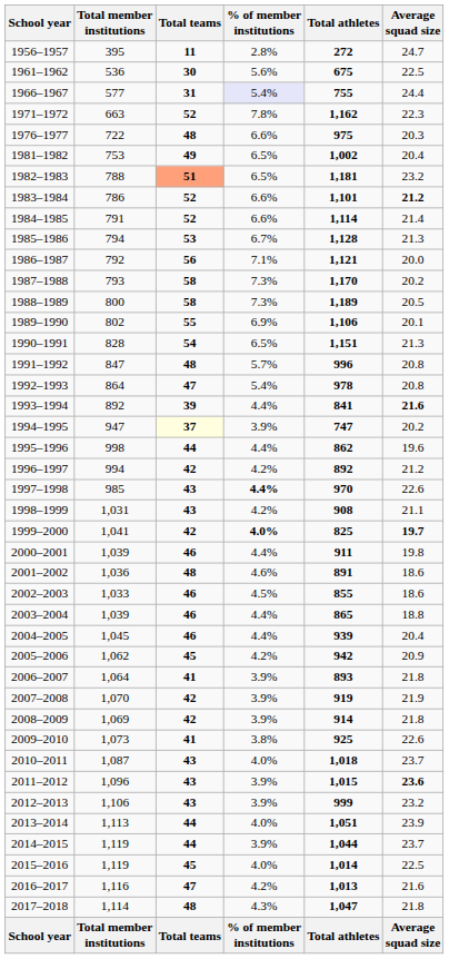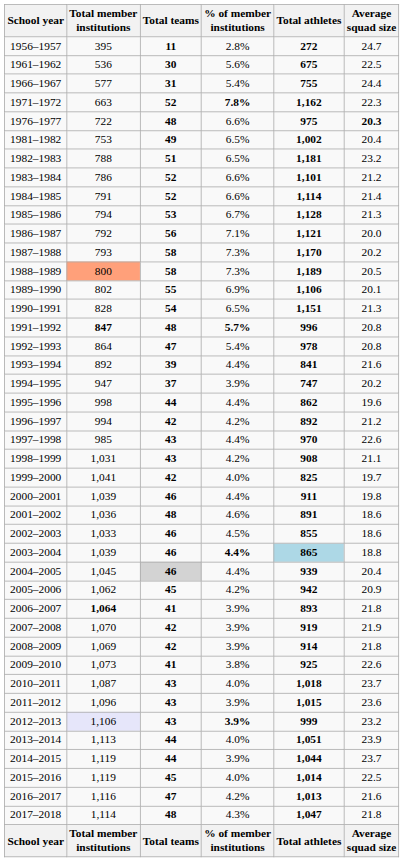1966–1967 | % of member institutions: lavender background -> no background
1971–1972 | % of member institutions: normal -> bold
1976–1977 | Average squad size: normal -> bold
1982–1983 | Total teams: lightsalmon background -> no background
1983–1984 | Average squad size: bold -> normal
1988–1989 | Total member institutions: no background -> lightsalmon background
1991–1992 | Total member institutions: normal -> bold
1991–1992 | % of member institutions: normal -> bold
1993–1994 | Average squad size: bold -> normal
1994–1995 | Total teams: lightyellow background -> no background
1997–1998 | % of member institutions: bold -> normal
1999–2000 | % of member institutions: bold -> normal
1999–2000 | Average squad size: bold -> normal
2003–2004 | % of member institutions: normal -> bold
2003–2004 | Total athletes: no background -> lightblue background
2004–2005 | Total teams: no background -> lightgrey background
2006–2007 | Total member institutions: normal -> bold
2011–2012 | Average squad size: bold -> normal
2012–2013 | Total member institutions: no background -> lavender background
2012–2013 | % of member institutions: normal -> bold
